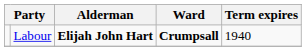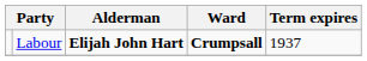Labour | Term expires: 1940 -> 1937
